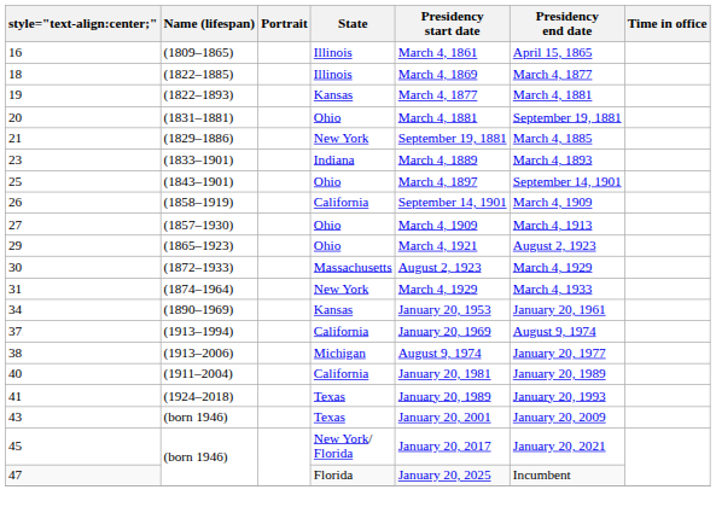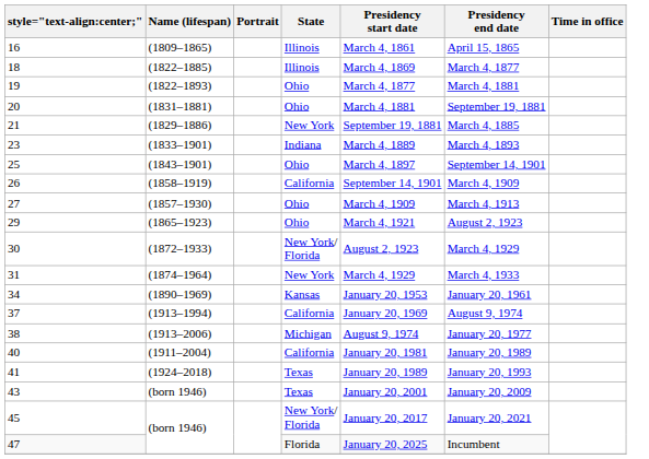19 | State: Kansas -> Ohio
30 | State: Massachusetts -> New York/ Florida
